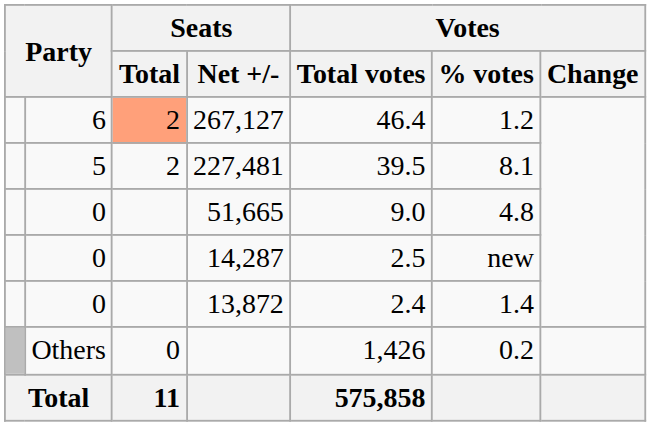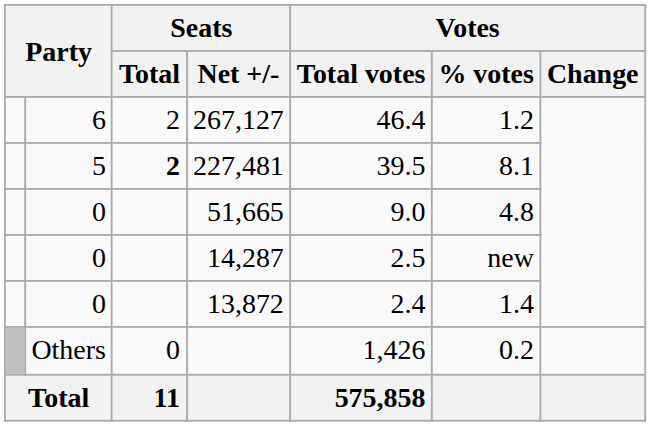267,127 | Seats / Total: lightsalmon background -> no background
227,481 | Seats / Total: normal -> bold
